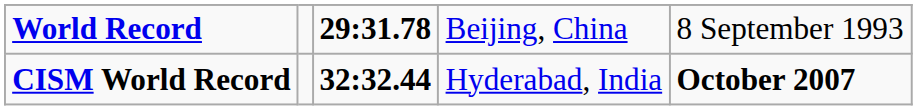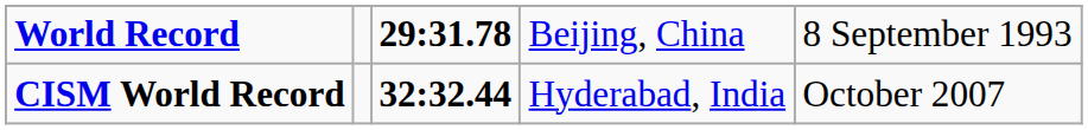CISM World Record | column 5: bold -> normal
